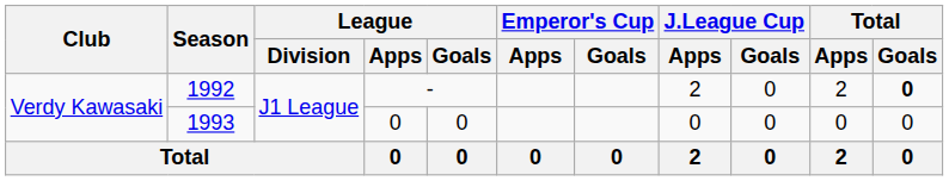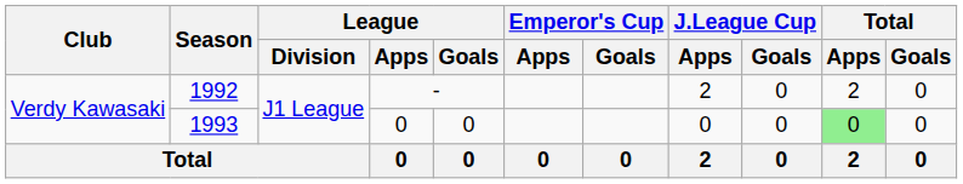1992 | Total / Goals: bold -> normal
1993 | Total / Apps: no background -> lightgreen background
